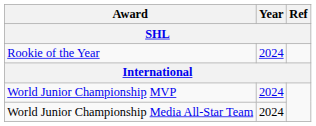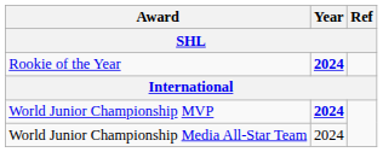Rookie of the Year | Year / SHL: normal -> bold
World Junior Championship MVP | Year / SHL: normal -> bold
